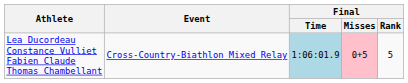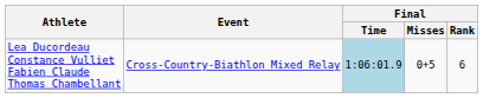row 3 | Final / Misses: pink background -> no background
row 3 | Final / Rank: 5 -> 6
